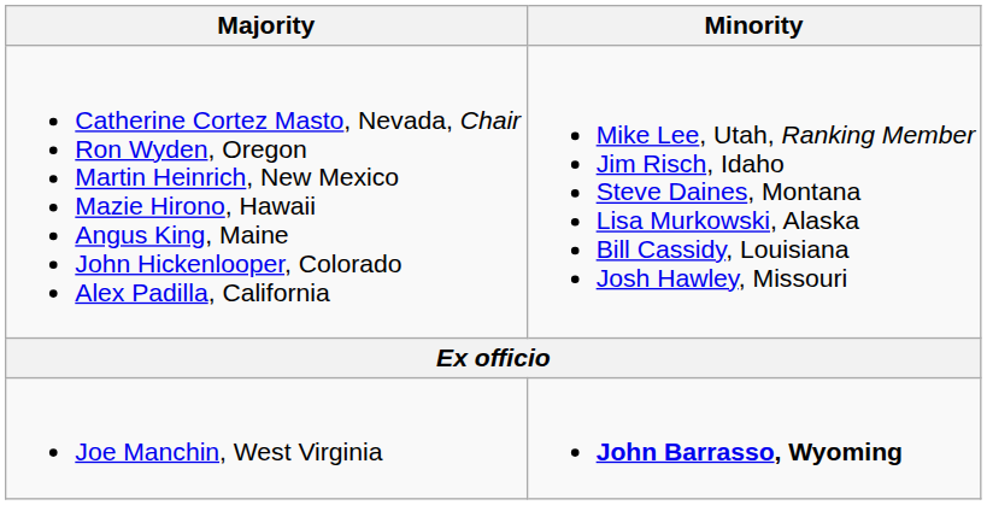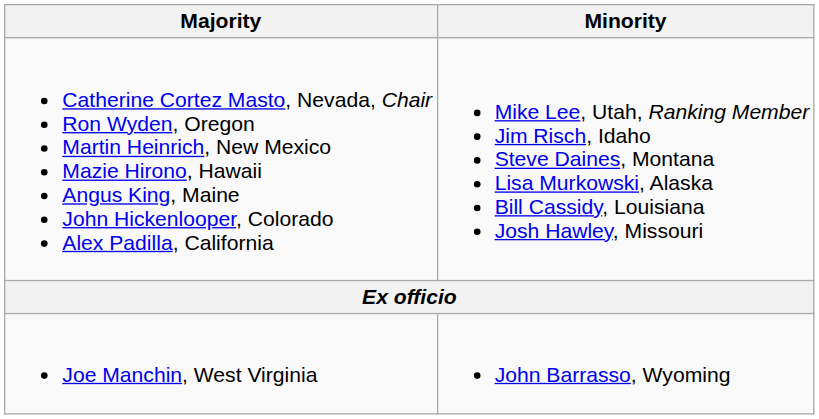Joe Manchin, West Virginia | Minority: bold -> normal
